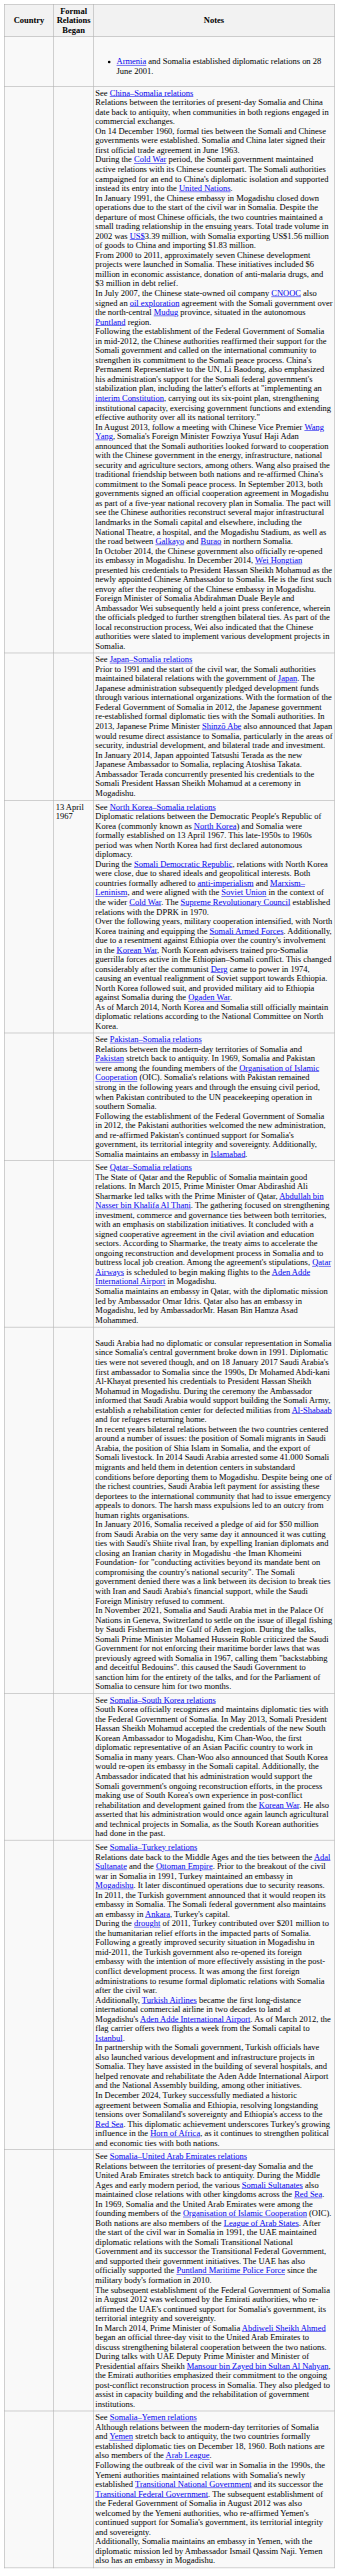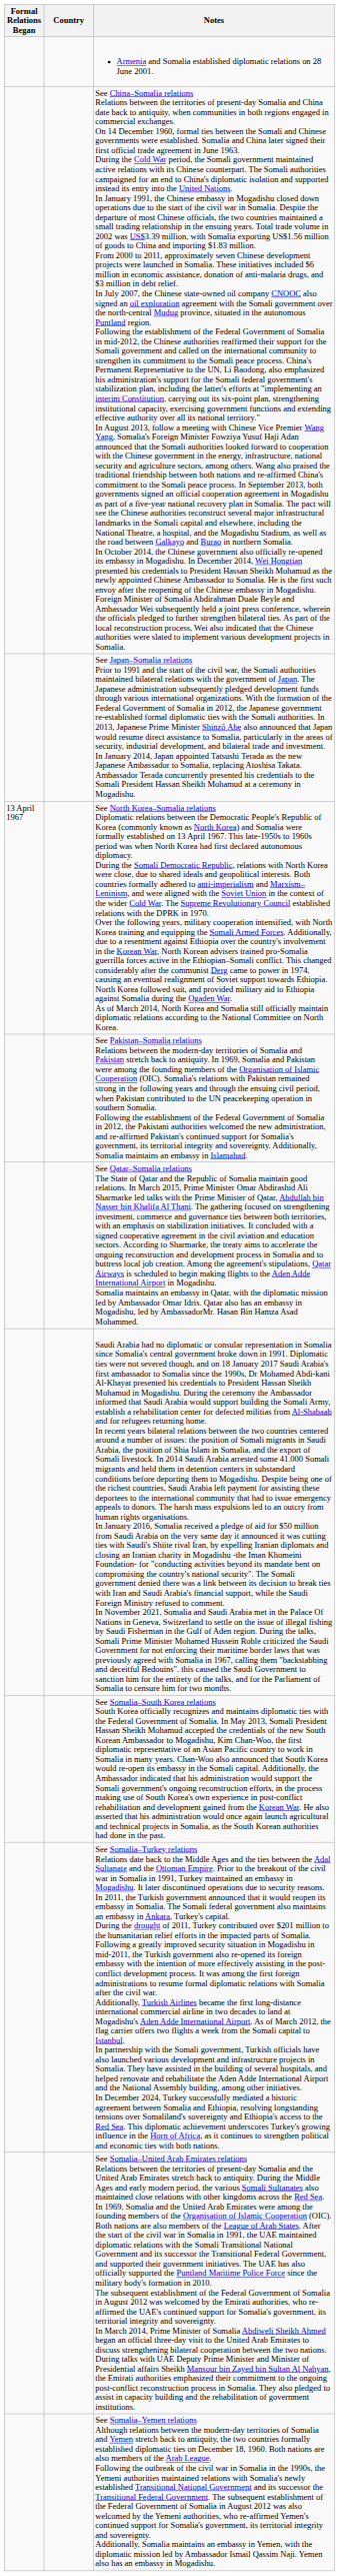columns swapped: Country <-> Formal Relations Began
